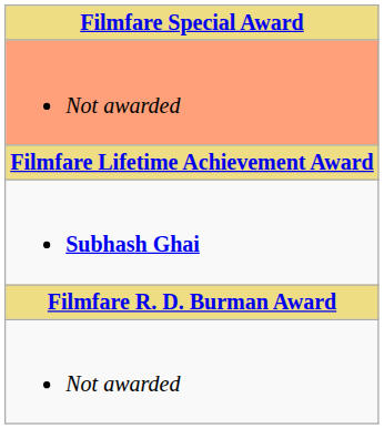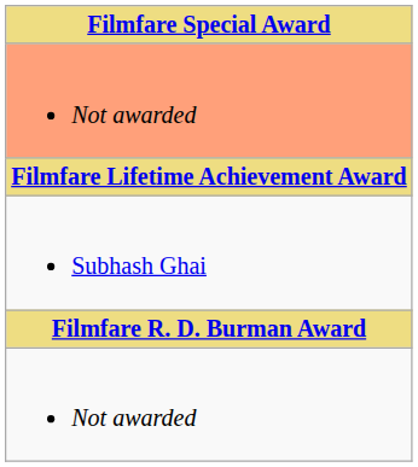row 4 | column 1: bold -> normal
